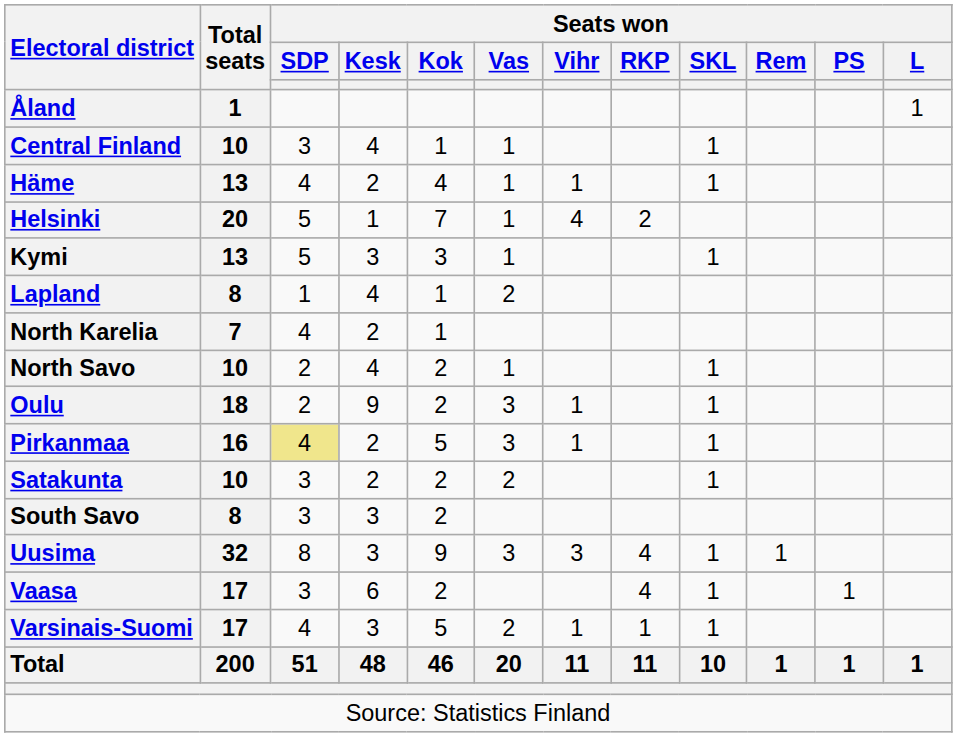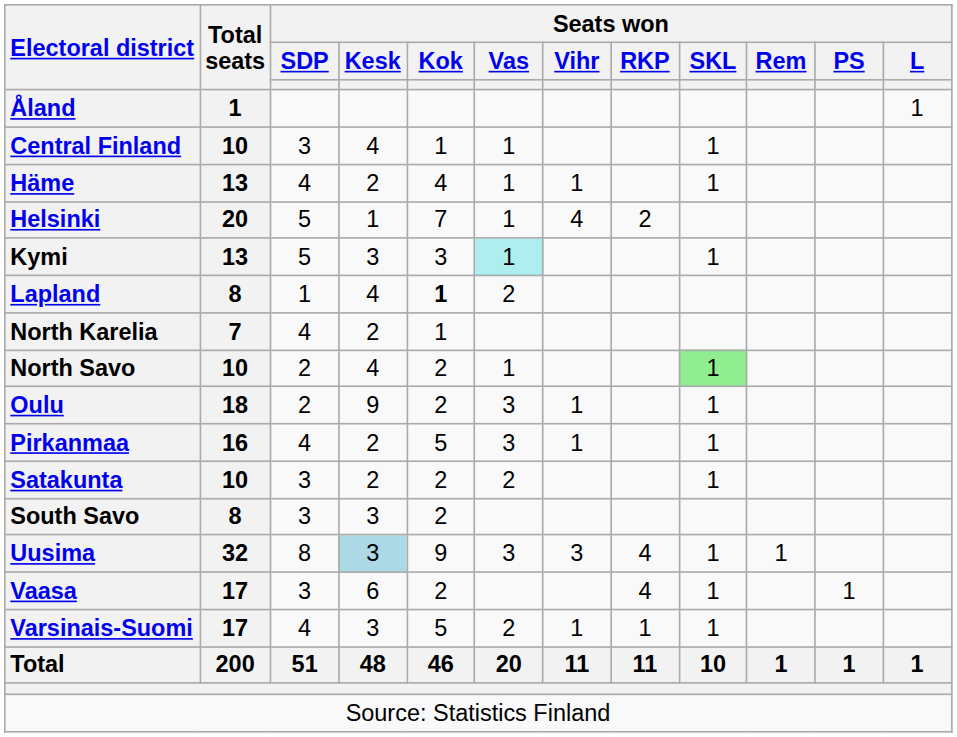Kymi | Seats won / Vas: no background -> paleturquoise background
Lapland | Seats won / Kok: normal -> bold
North Savo | Seats won / SKL: no background -> lightgreen background
Pirkanmaa | Seats won / SDP: khaki background -> no background
Uusima | Seats won / Kesk: no background -> lightblue background
